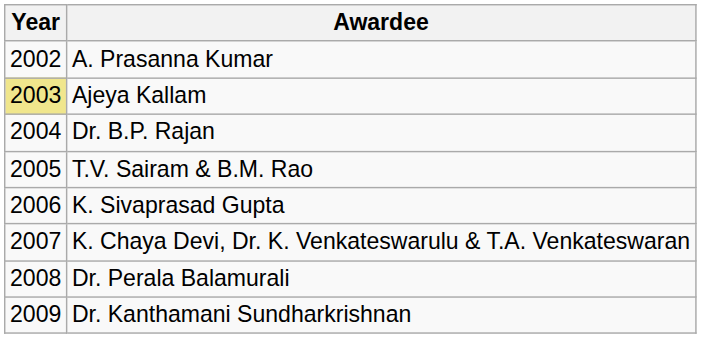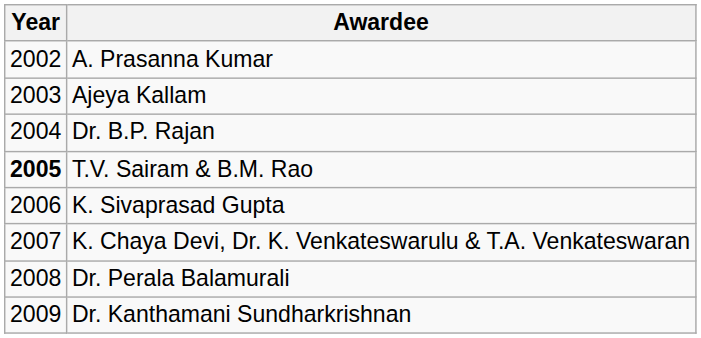Ajeya Kallam | Year: khaki background -> no background
T.V. Sairam & B.M. Rao | Year: normal -> bold
